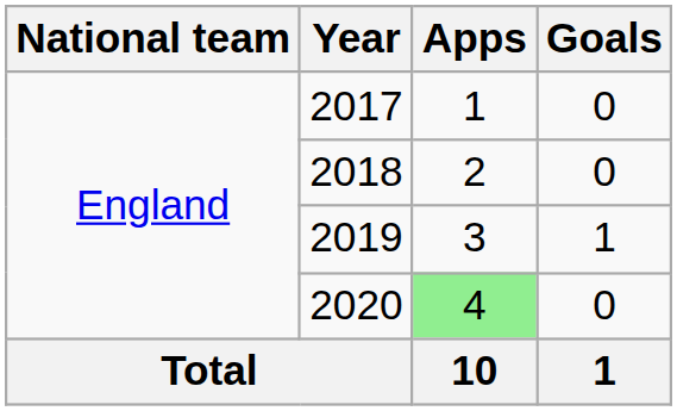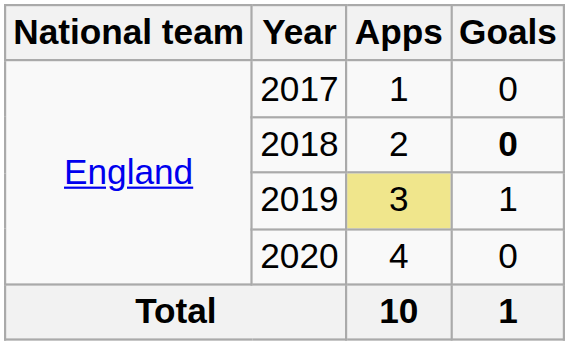2018 | Goals: normal -> bold
2019 | Apps: no background -> khaki background
2020 | Apps: lightgreen background -> no background
